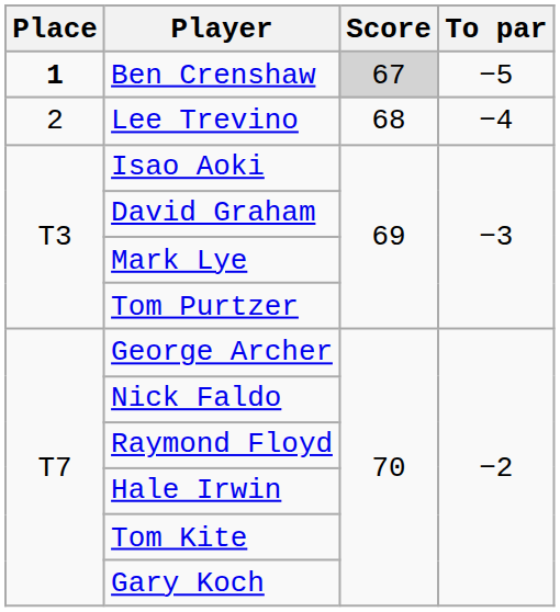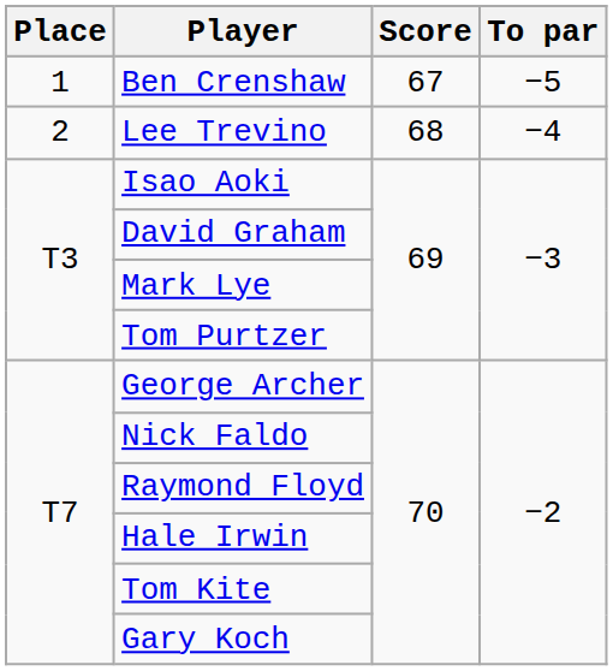Ben Crenshaw | Place: bold -> normal
Ben Crenshaw | Score: lightgrey background -> no background
